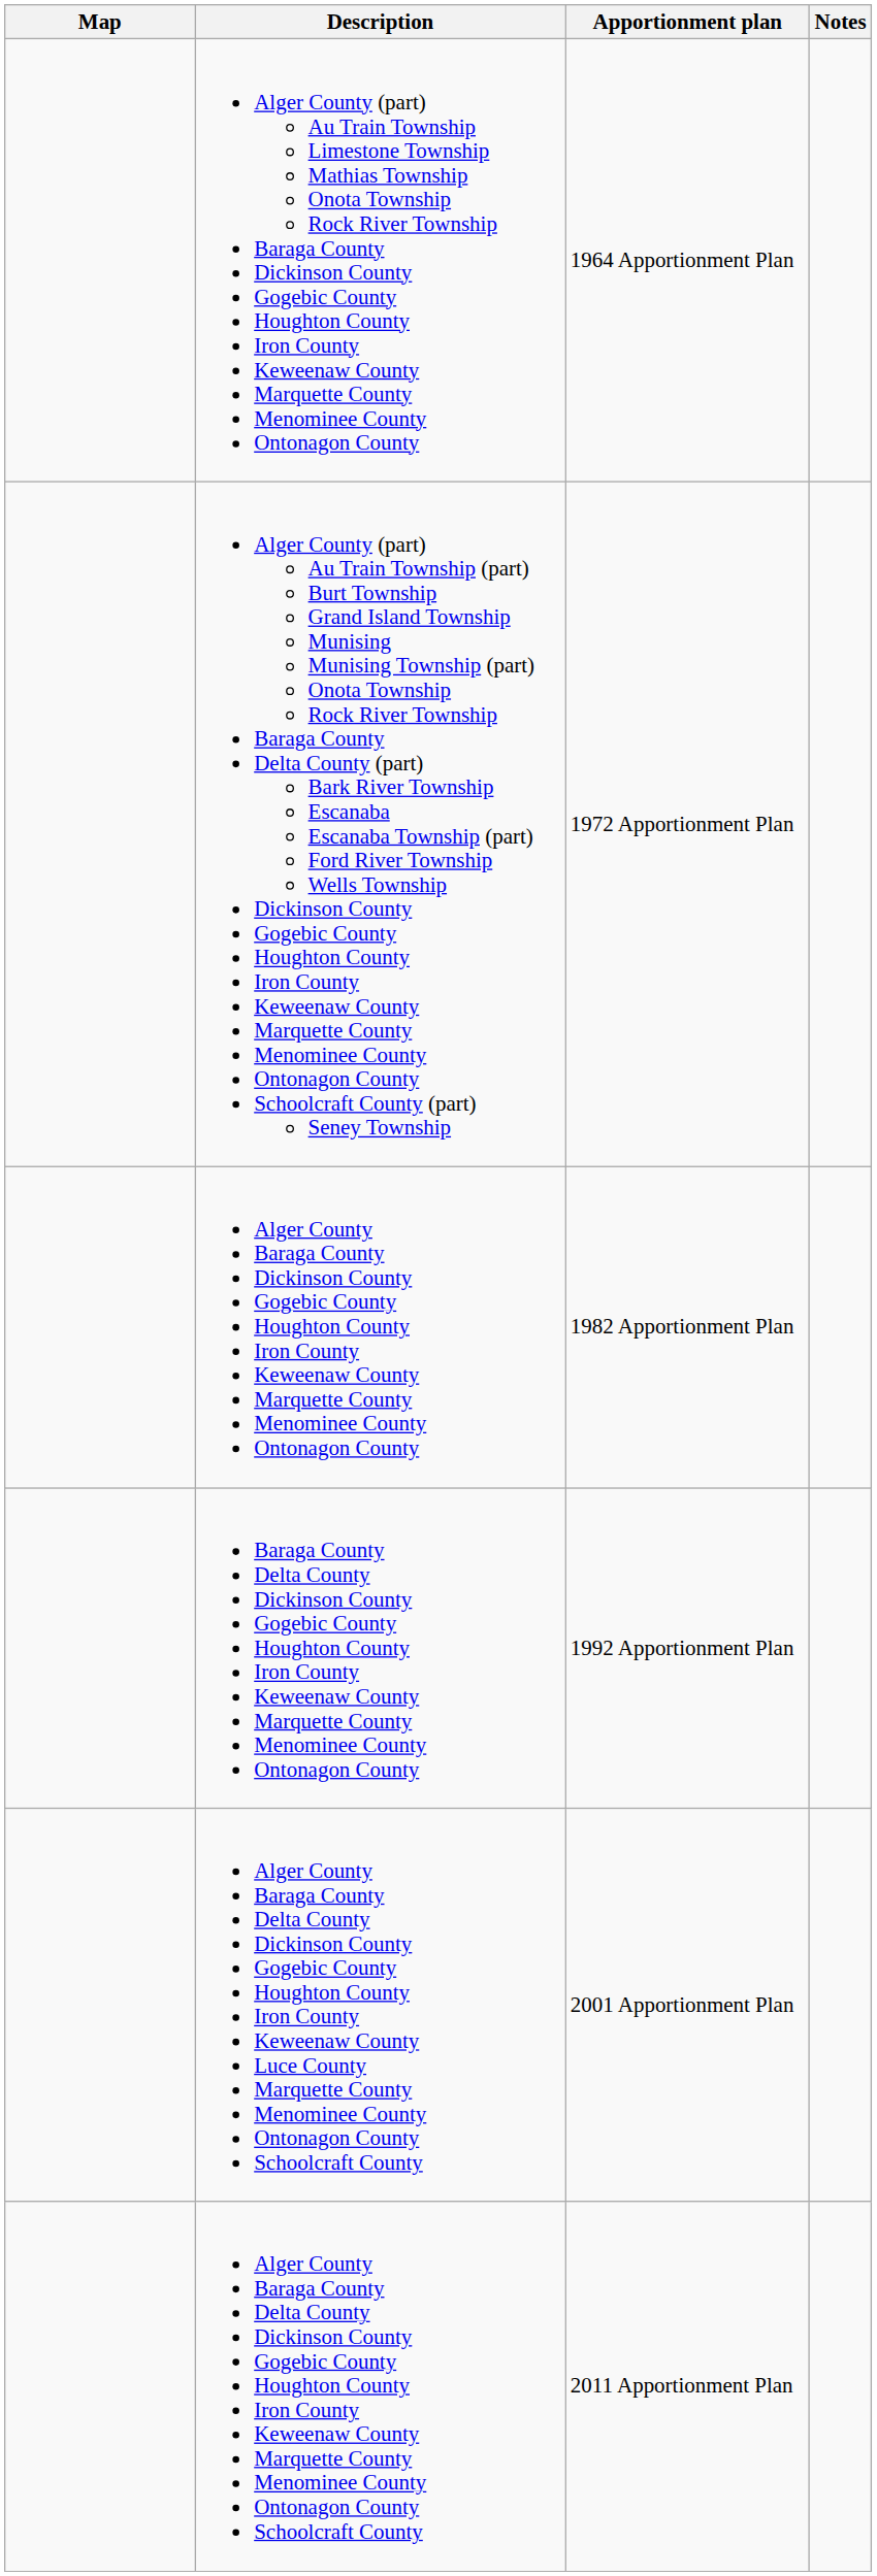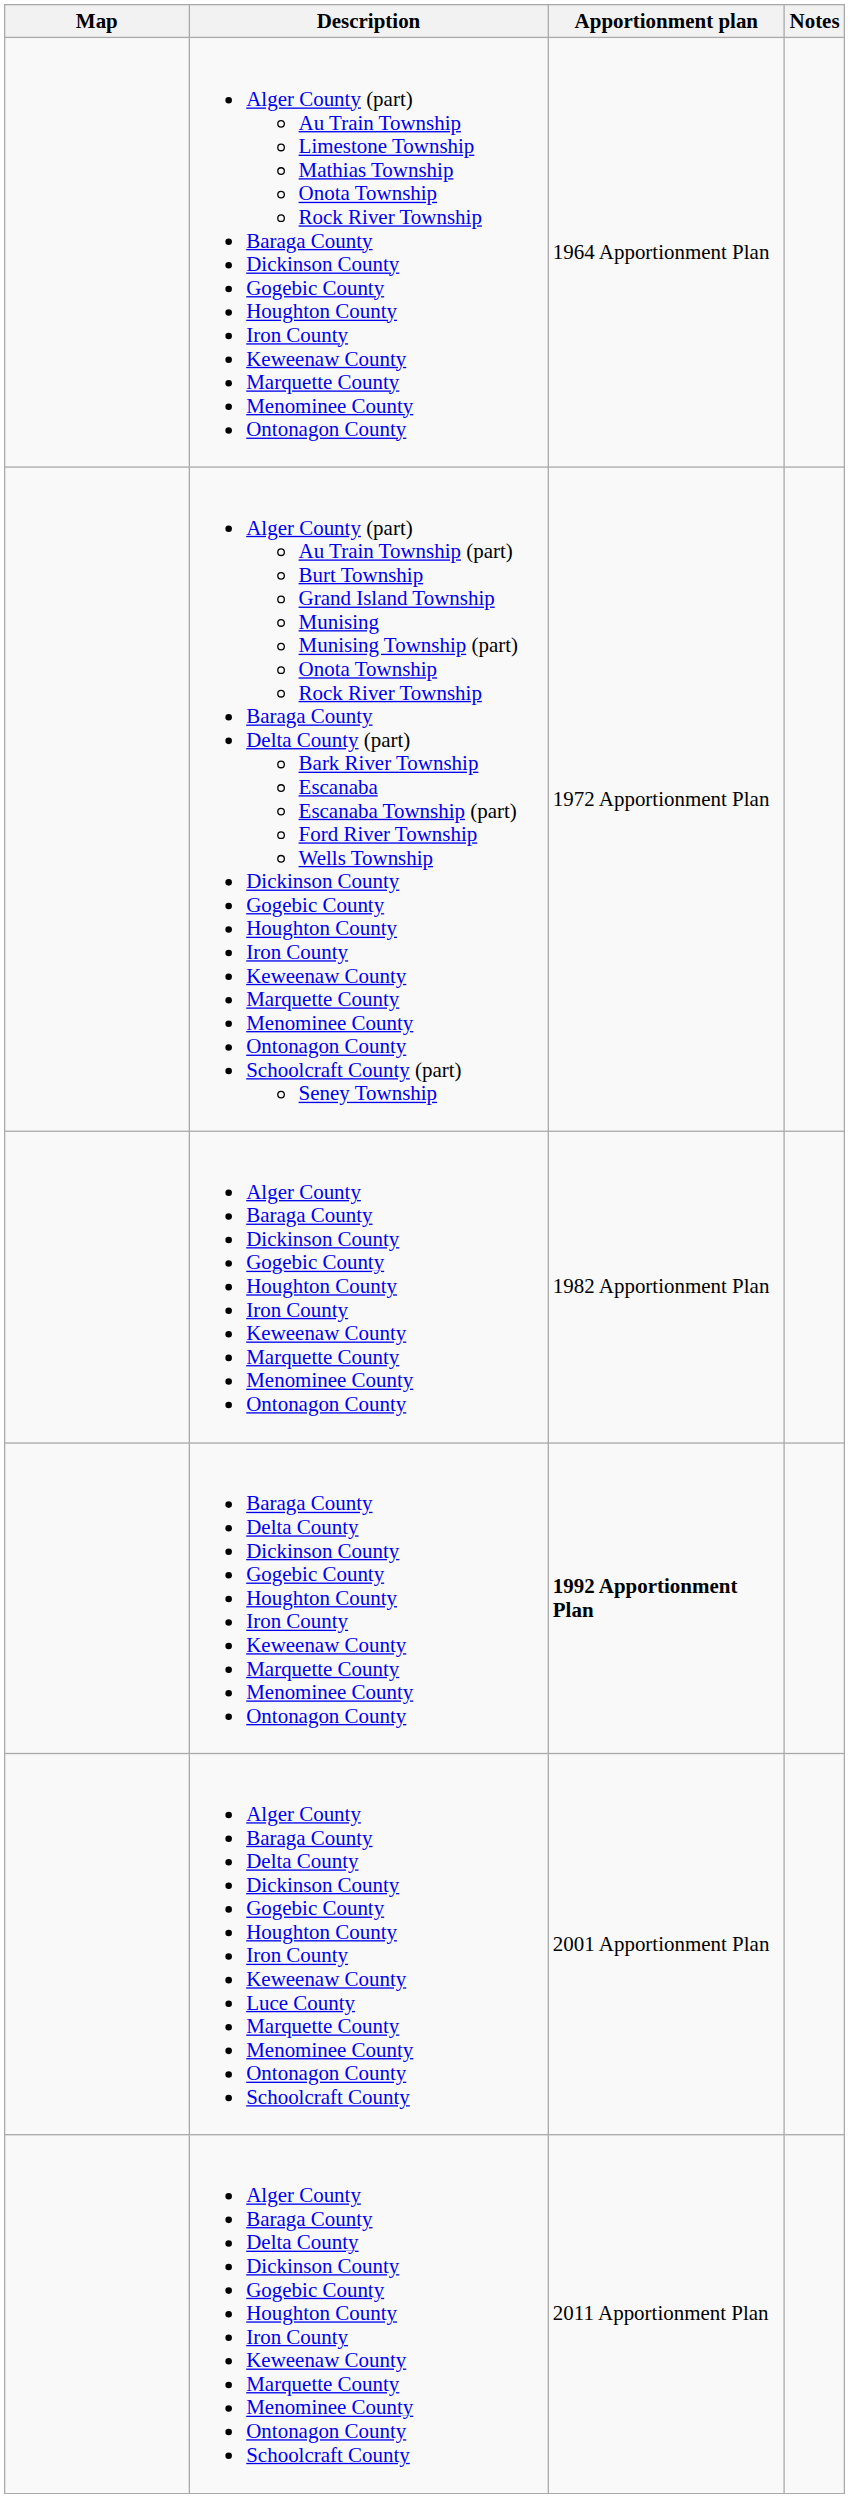row 5 | Apportionment plan: normal -> bold
